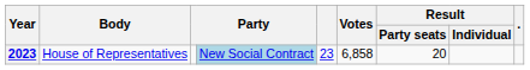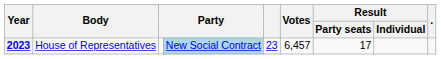2023 | Votes: 6,858 -> 6,457
2023 | Result / Party seats: 20 -> 17
